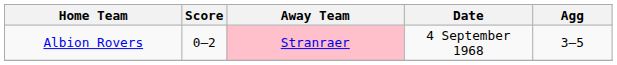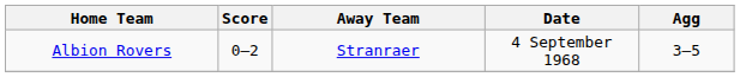Albion Rovers | Away Team: pink background -> no background
